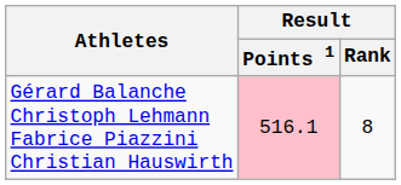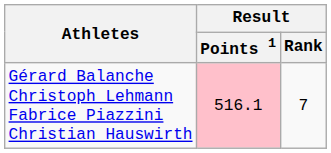row 3 | Result / Rank: 8 -> 7
